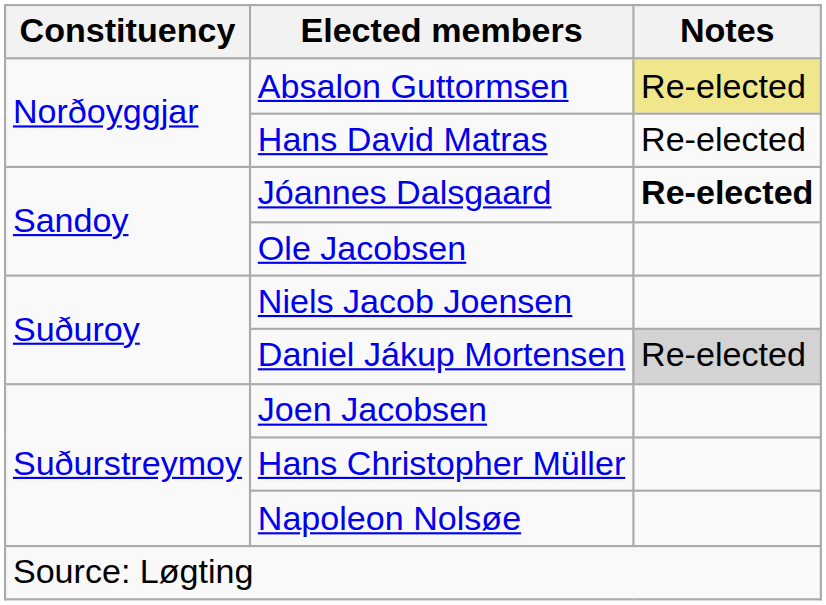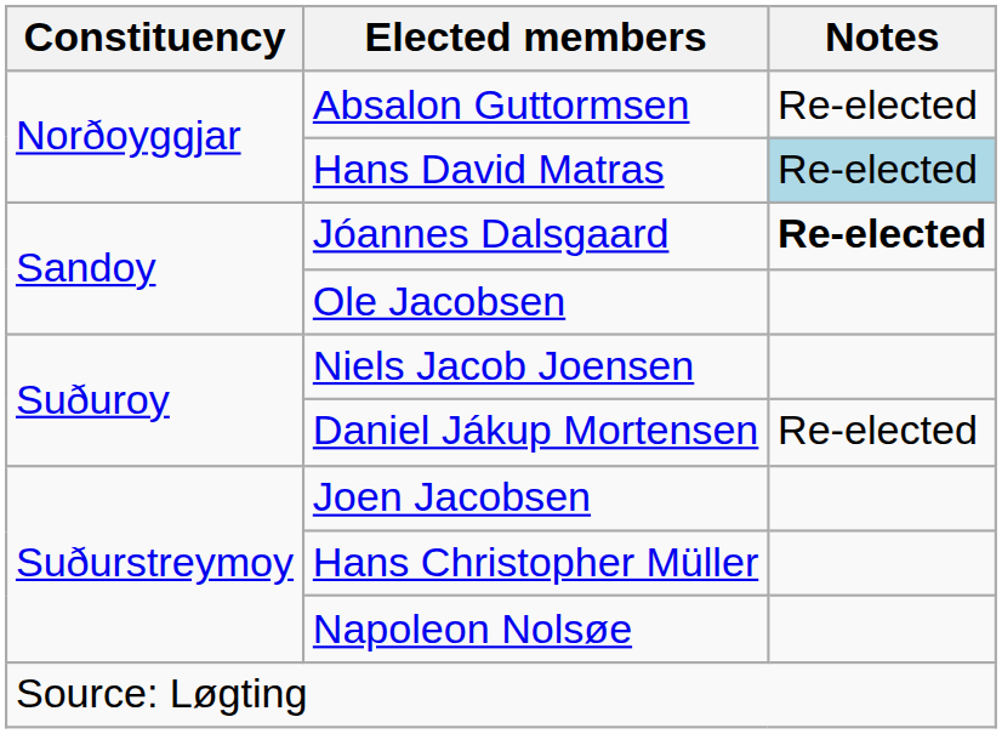Absalon Guttormsen | Notes: khaki background -> no background
Hans David Matras | Notes: no background -> lightblue background
Daniel Jákup Mortensen | Notes: lightgrey background -> no background
